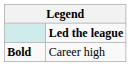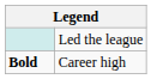row 2 | column 2: bold -> normal
